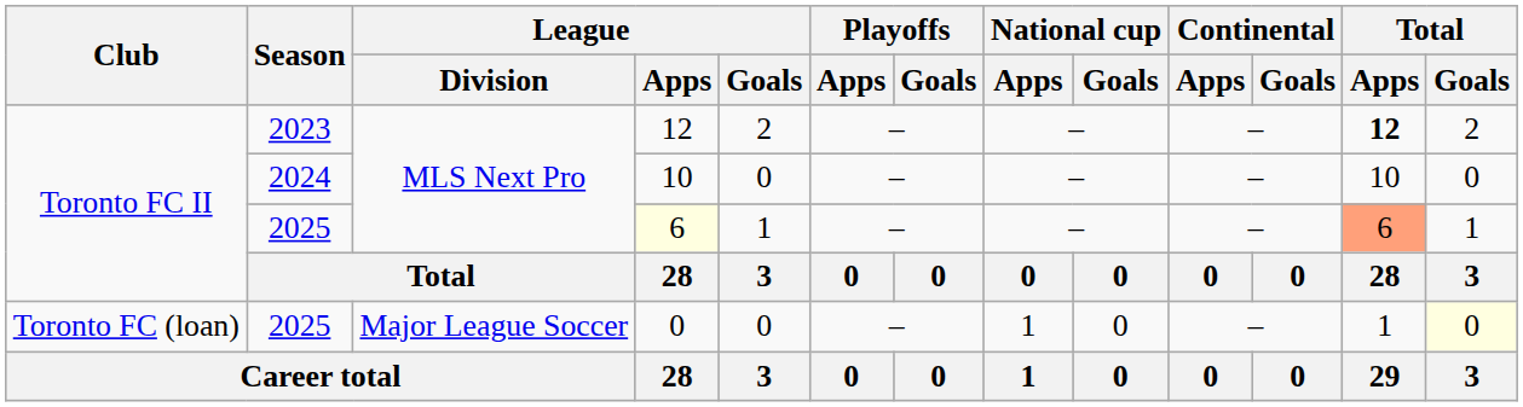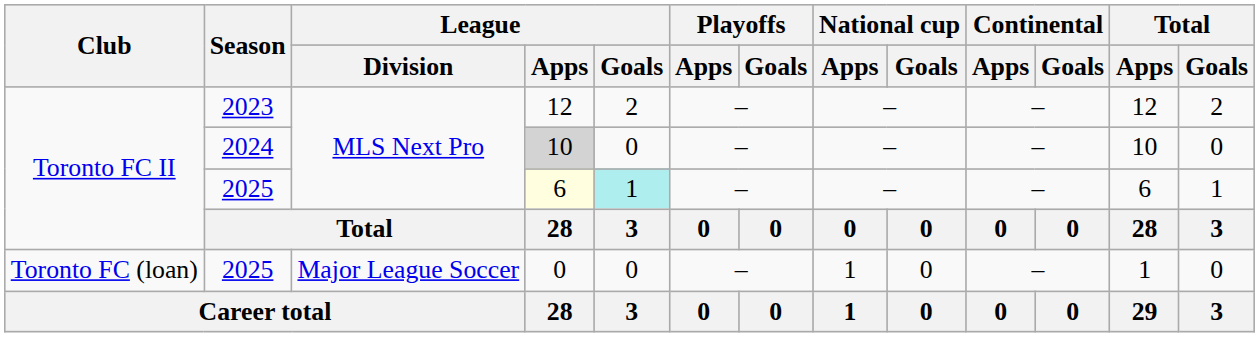row 3 | Total / Apps: bold -> normal
row 4 | League / Apps: no background -> lightgrey background
row 5 | League / Goals: no background -> paleturquoise background
row 5 | Total / Apps: lightsalmon background -> no background
row 7 | Total / Goals: lightyellow background -> no background
